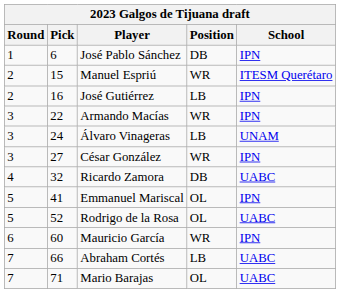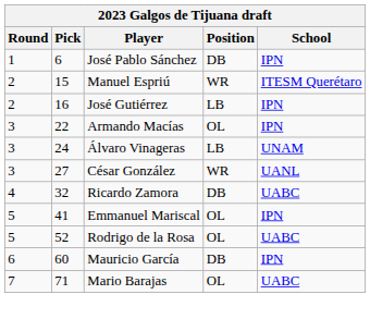Armando Macías | Position: WR -> OL
César González | School: IPN -> UANL
Mauricio García | Position: WR -> DB
- row: 7 | 66 | Abraham Cortés | LB | UABC
